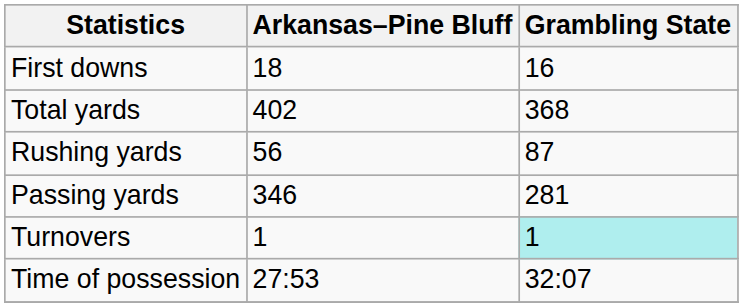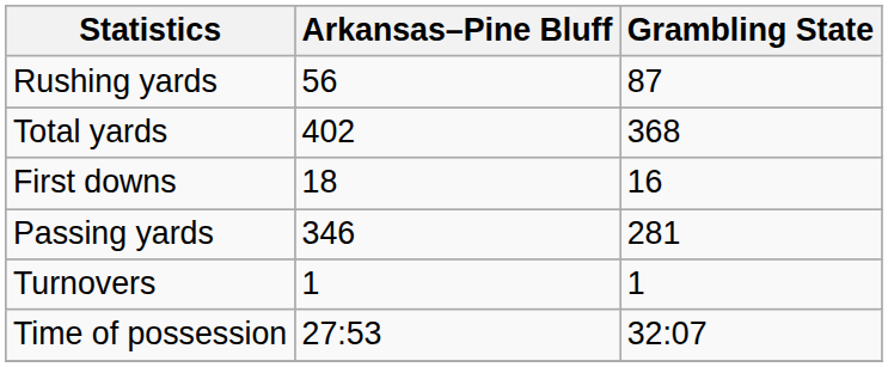rows swapped: First downs <-> Rushing yards
Turnovers | Grambling State: paleturquoise background -> no background
